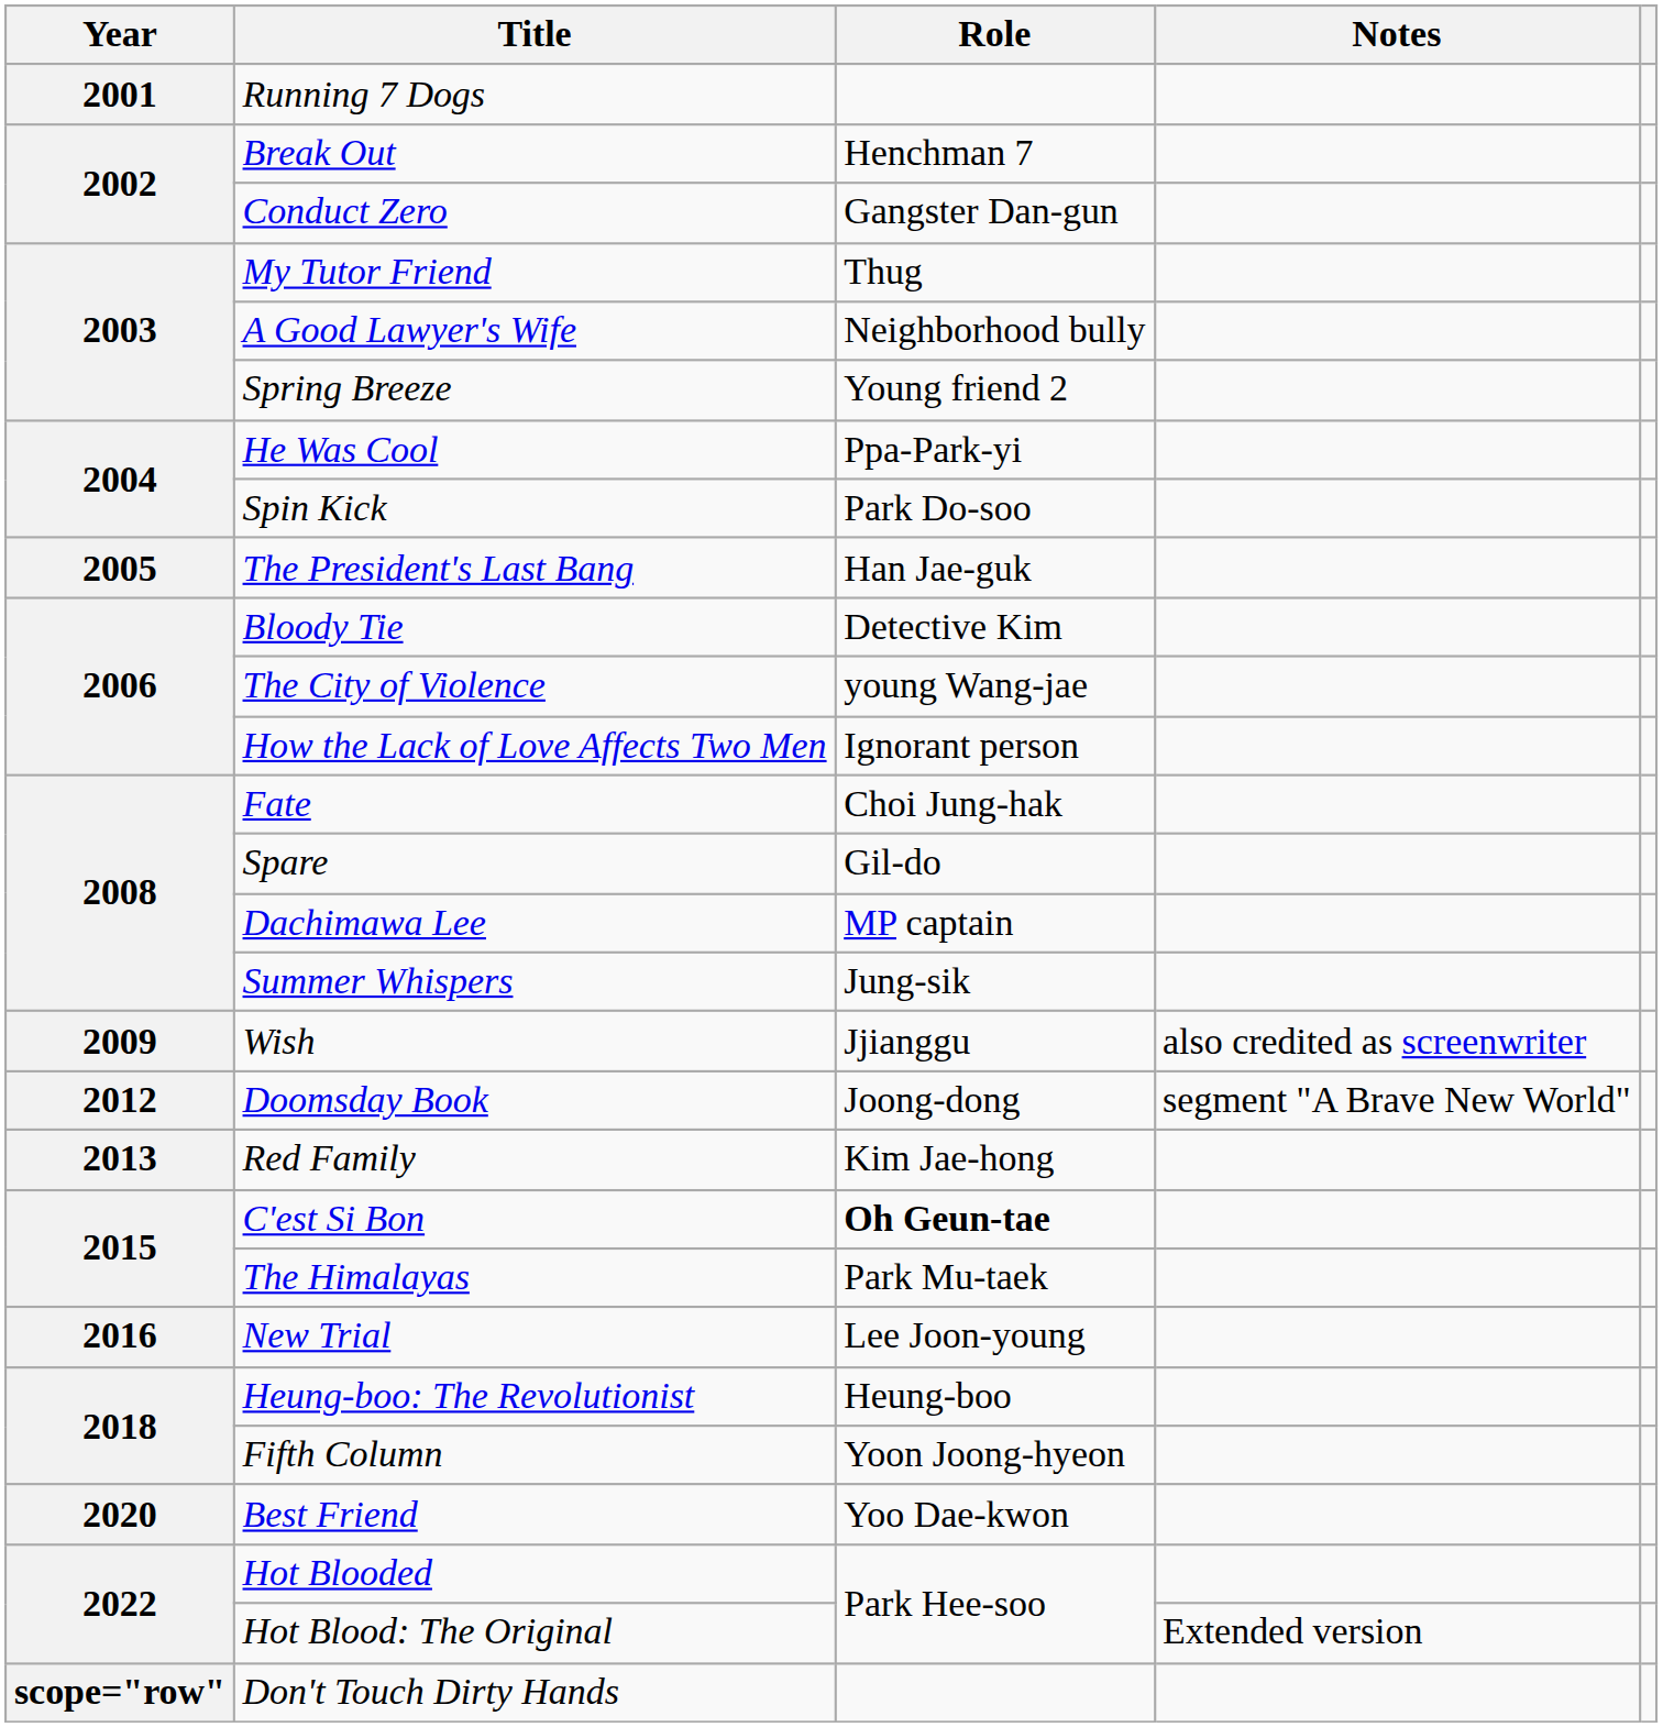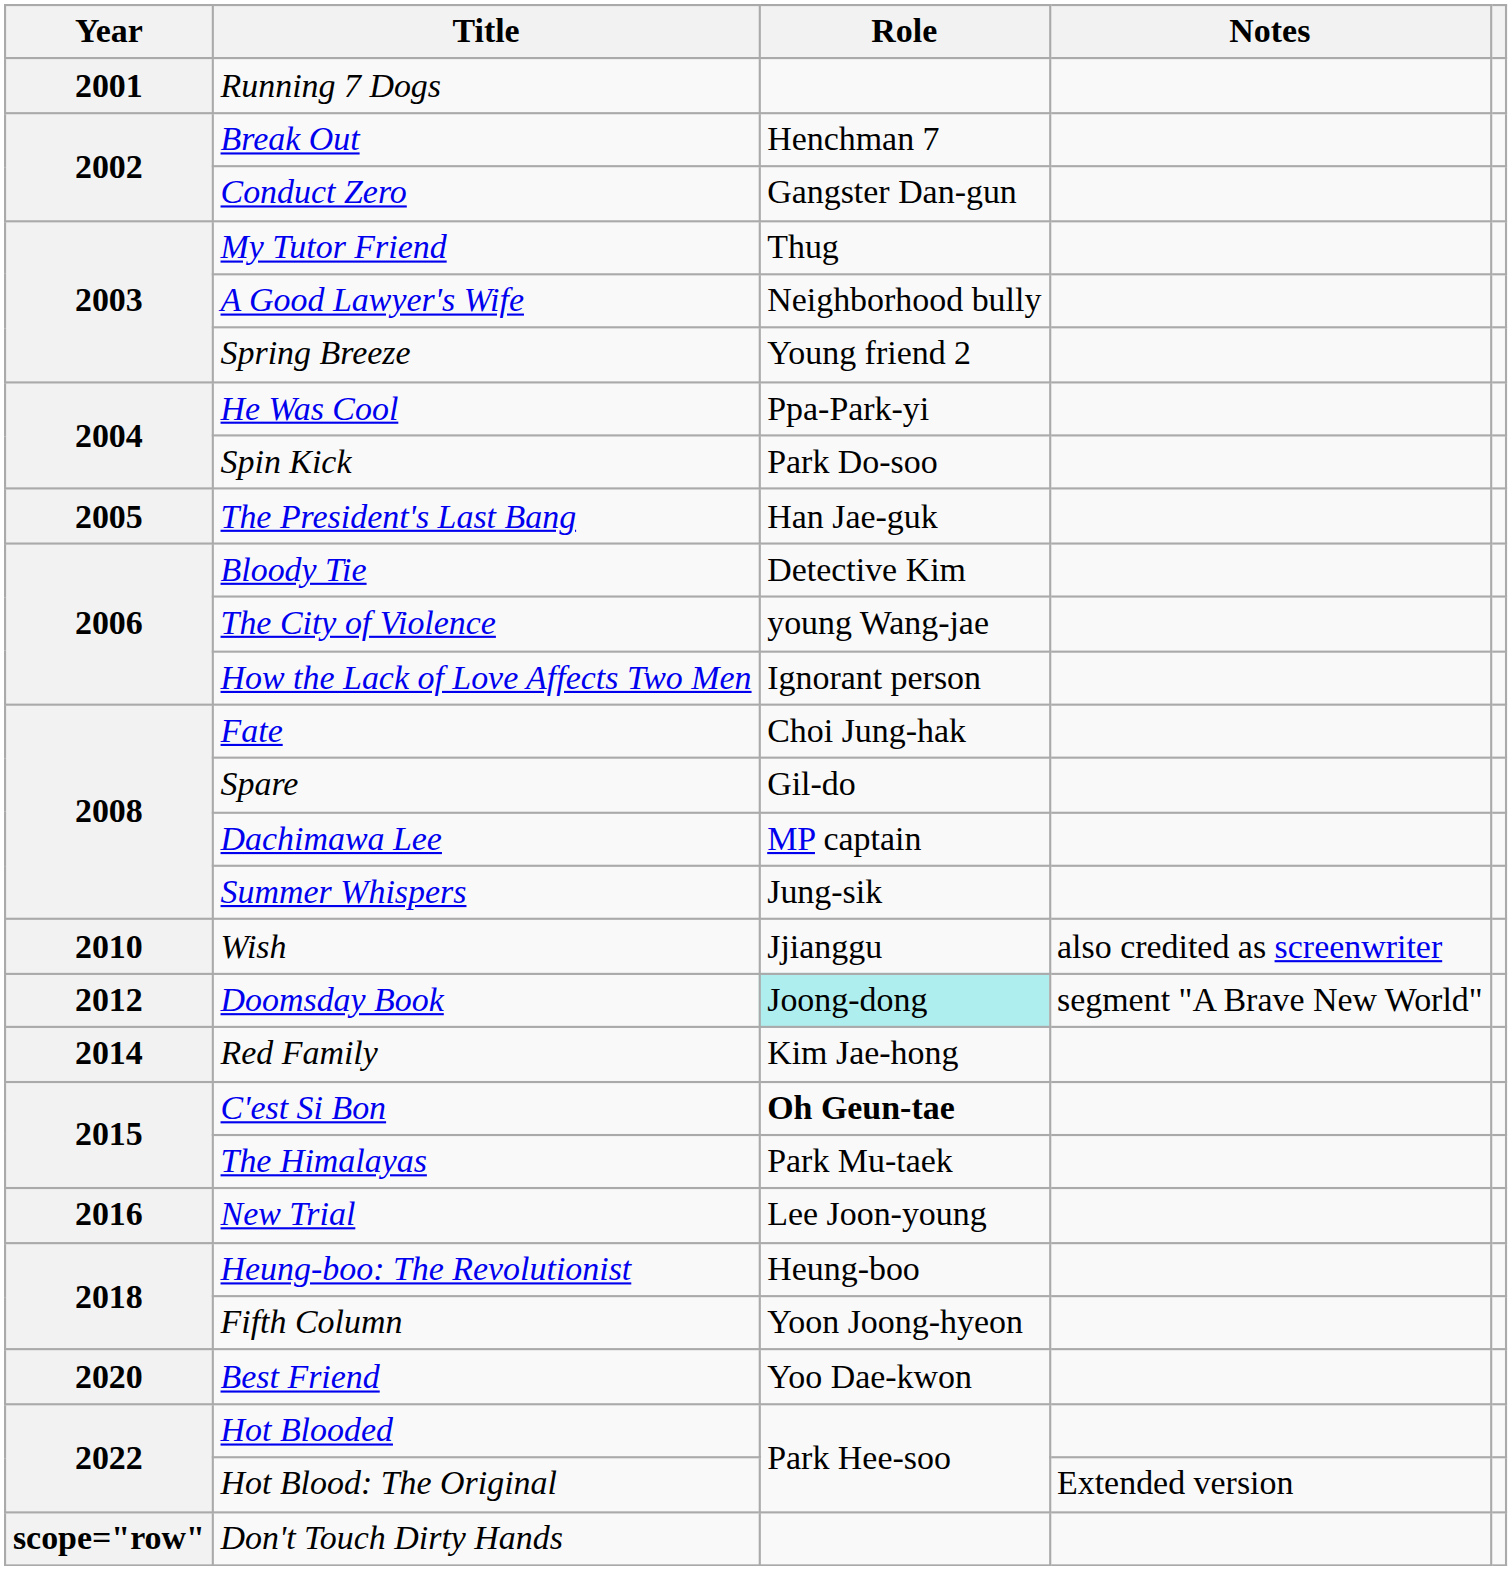Wish | Year: 2009 -> 2010
Doomsday Book | Role: no background -> paleturquoise background
Red Family | Year: 2013 -> 2014
